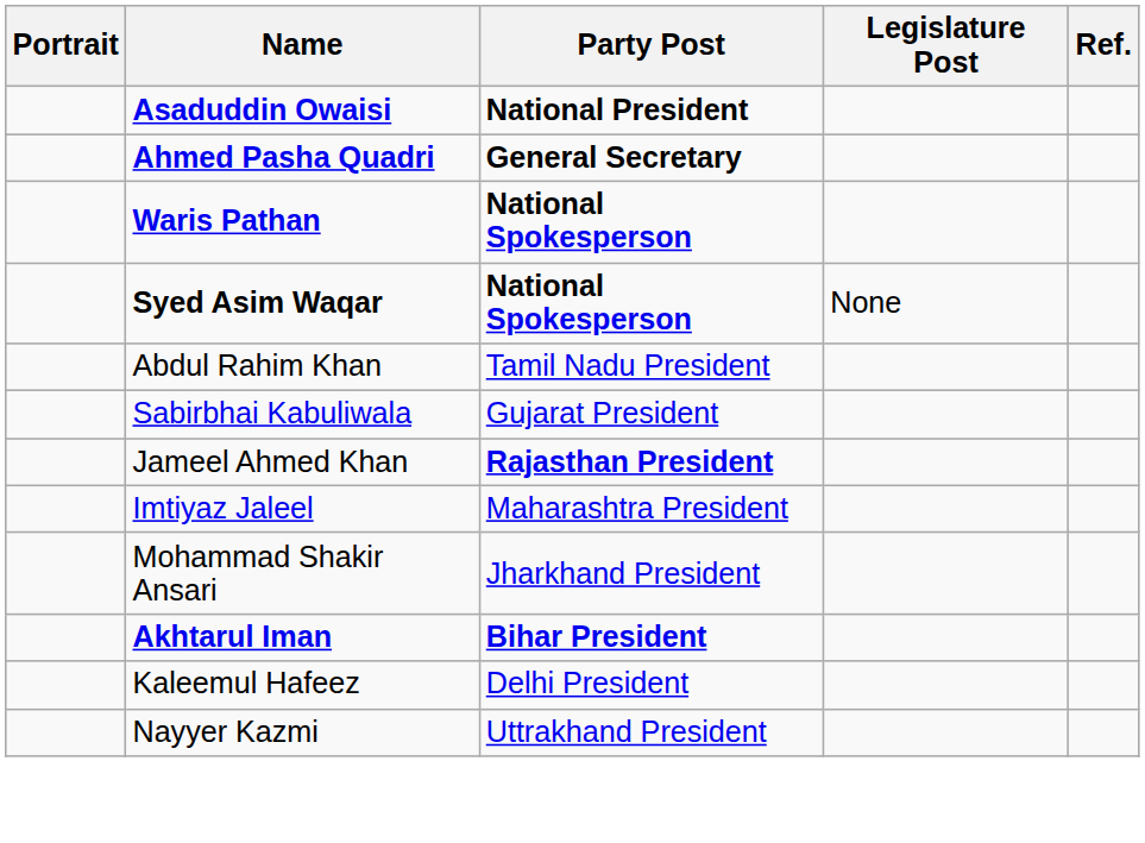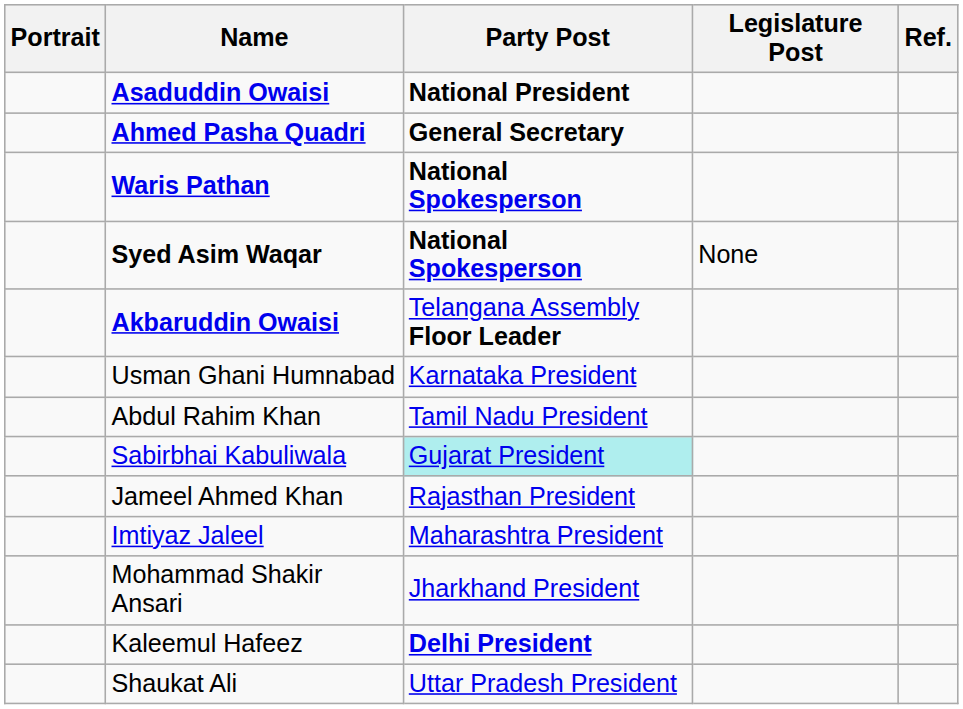+ row: Akbaruddin Owaisi | Telangana Assembly Floor Leader
+ row: Usman Ghani Humnabad | Karnataka President
Sabirbhai Kabuliwala | Party Post: no background -> paleturquoise background
Jameel Ahmed Khan | Party Post: bold -> normal
- row: Akhtarul Iman | Bihar President
Kaleemul Hafeez | Party Post: normal -> bold
+ row: Shaukat Ali | Uttar Pradesh President
- row: Nayyer Kazmi | Uttrakhand President
